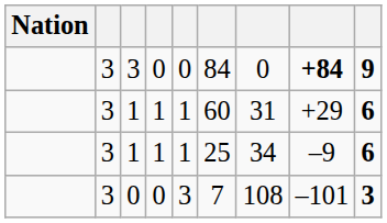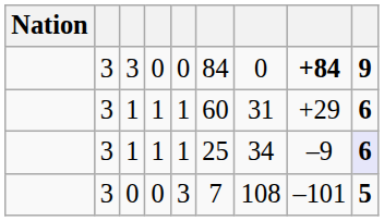row 4 | column 9: no background -> lavender background
row 5 | column 9: 3 -> 5
